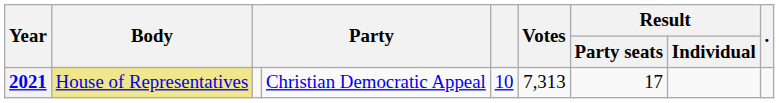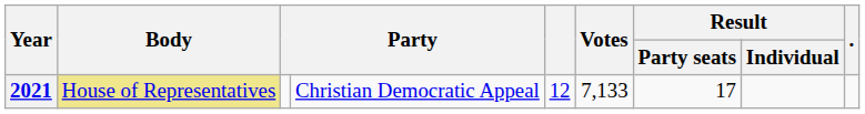2021 | column 5: 10 -> 12
2021 | Votes: 7,313 -> 7,133
